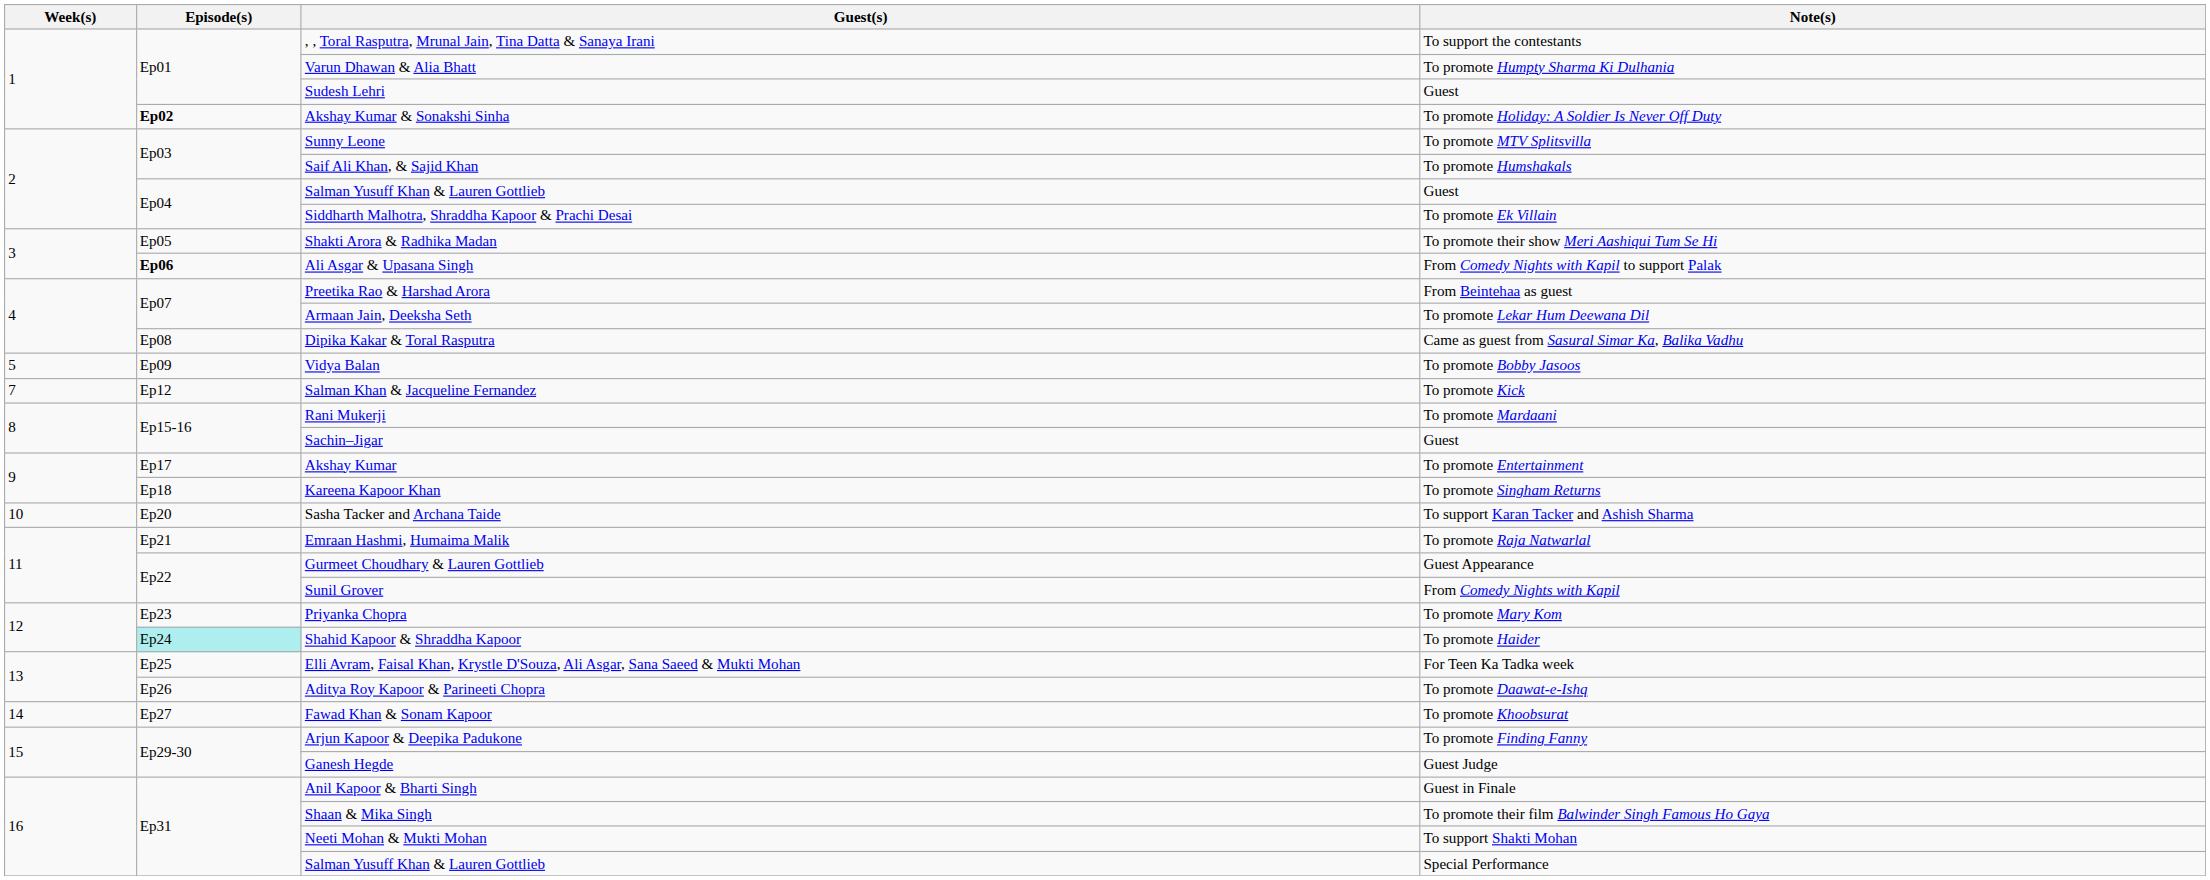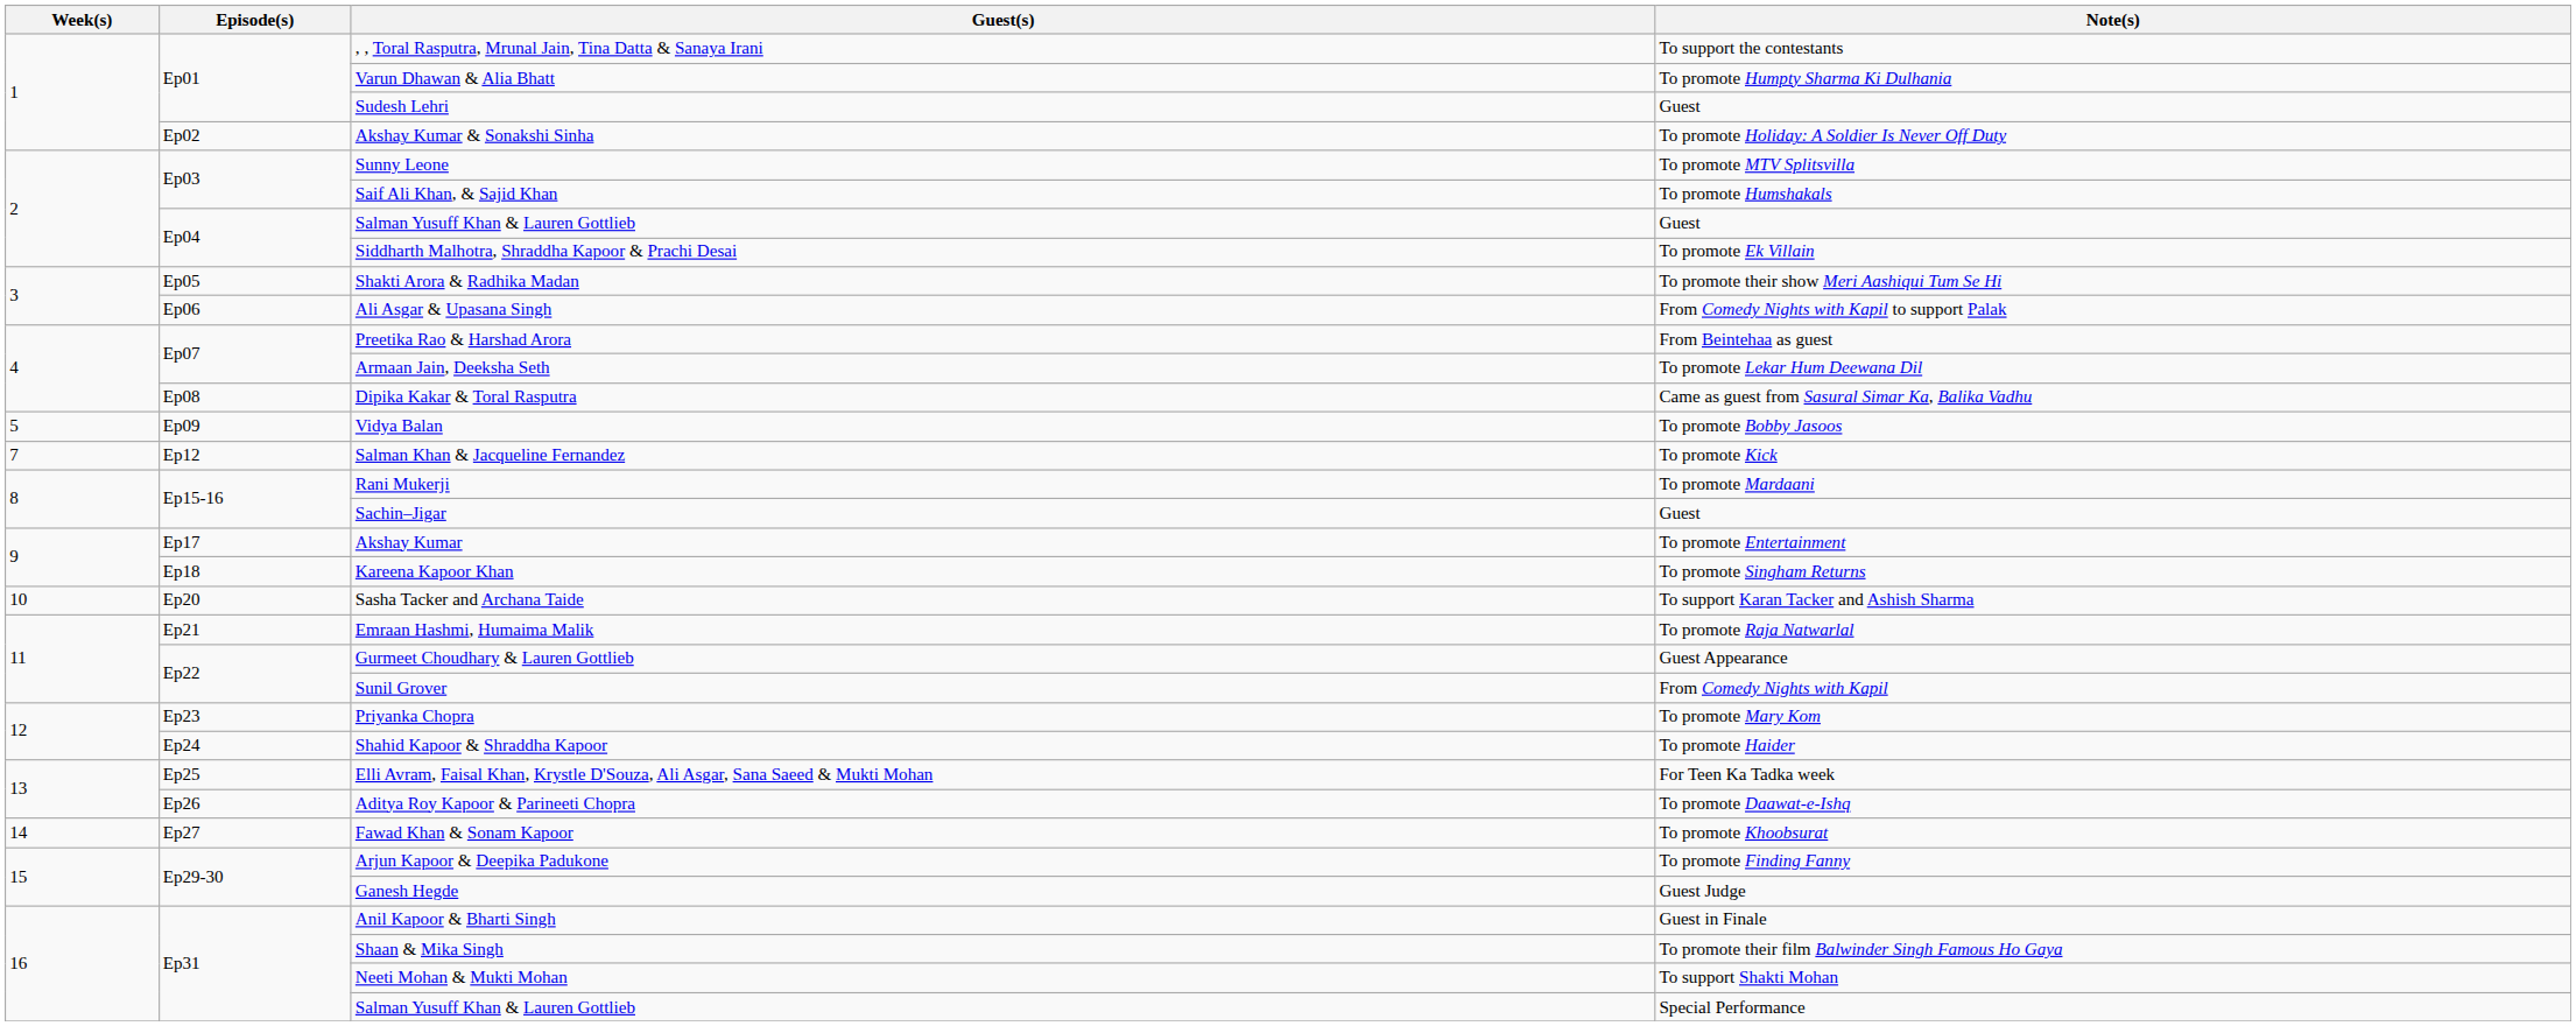Akshay Kumar & Sonakshi Sinha | Episode(s): bold -> normal
Ali Asgar & Upasana Singh | Episode(s): bold -> normal
Shahid Kapoor & Shraddha Kapoor | Episode(s): paleturquoise background -> no background
